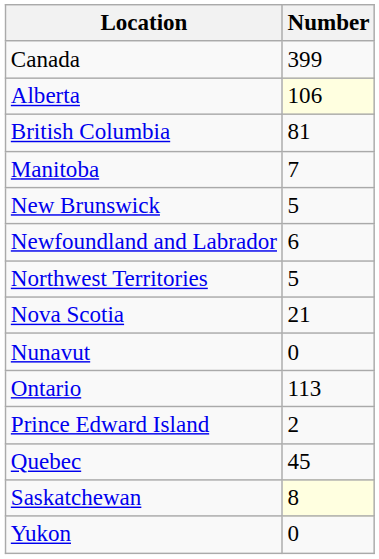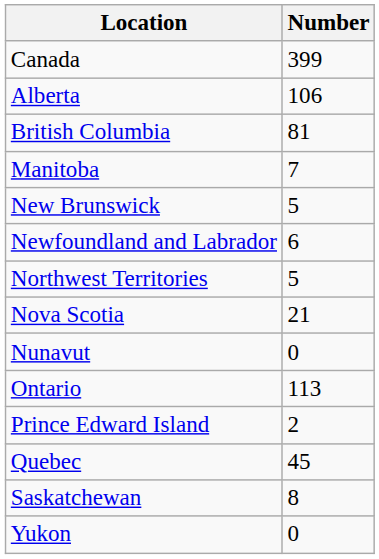Alberta | Number: lightyellow background -> no background
Saskatchewan | Number: lightyellow background -> no background
